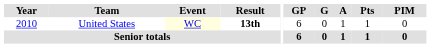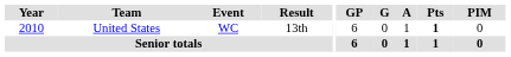United States | Event: lightyellow background -> no background
United States | Result: bold -> normal
United States | Pts: normal -> bold
